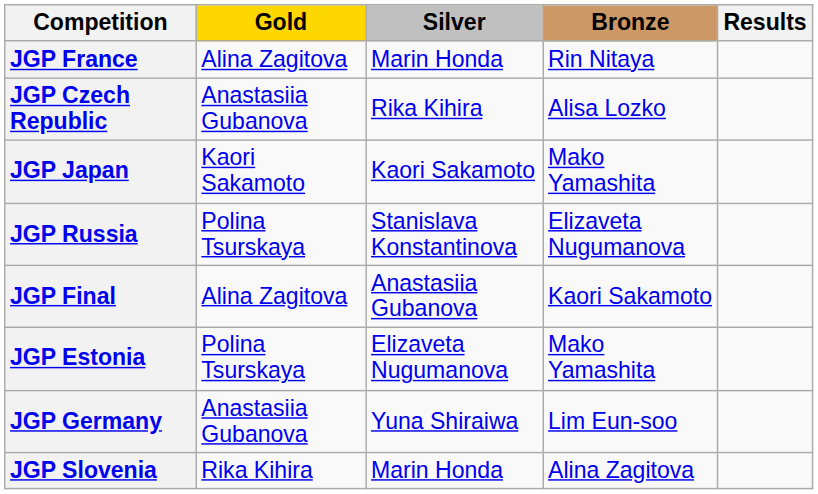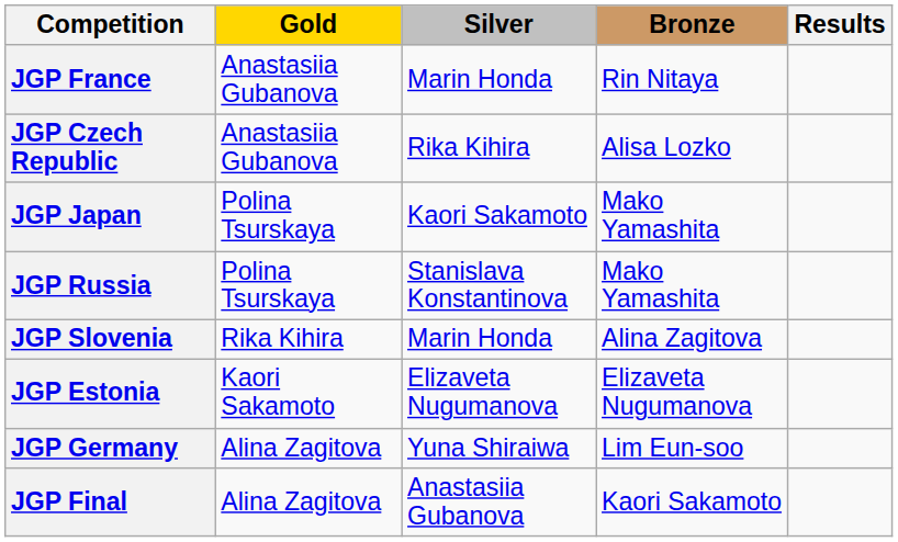JGP France | Gold: Alina Zagitova -> Anastasiia Gubanova
JGP Japan | Gold: Kaori Sakamoto -> Polina Tsurskaya
JGP Russia | Bronze: Elizaveta Nugumanova -> Mako Yamashita
rows swapped: JGP Slovenia <-> JGP Final
JGP Estonia | Gold: Polina Tsurskaya -> Kaori Sakamoto
JGP Estonia | Bronze: Mako Yamashita -> Elizaveta Nugumanova
JGP Germany | Gold: Anastasiia Gubanova -> Alina Zagitova
